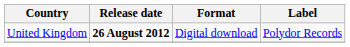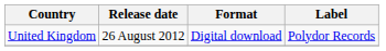United Kingdom | Release date: bold -> normal
